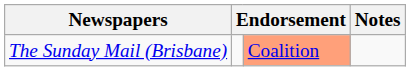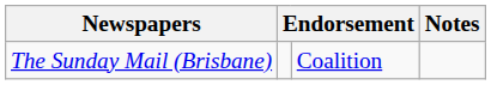The Sunday Mail (Brisbane) | column 3: lightsalmon background -> no background
